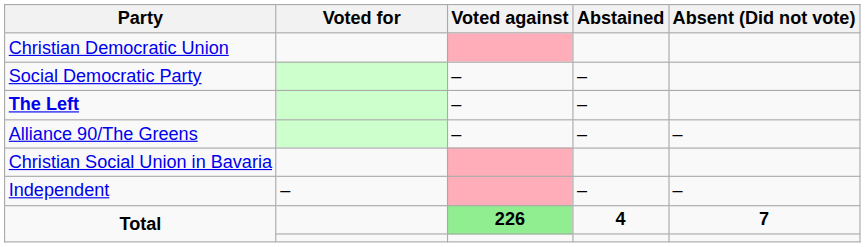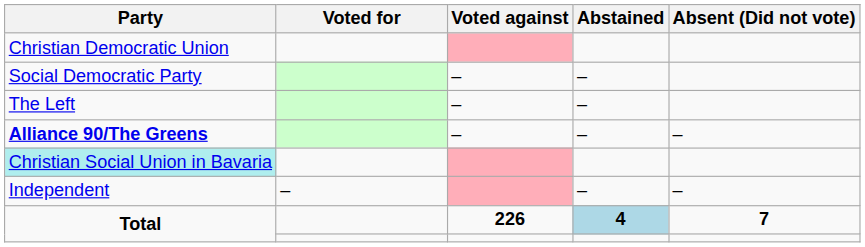The Left | Party: bold -> normal
Alliance 90/The Greens | Party: normal -> bold
Christian Social Union in Bavaria | Party: no background -> paleturquoise background
Total / 226 | Voted against: lightgreen background -> no background
Total / 226 | Abstained: no background -> lightblue background
